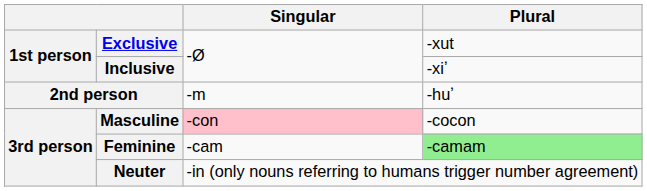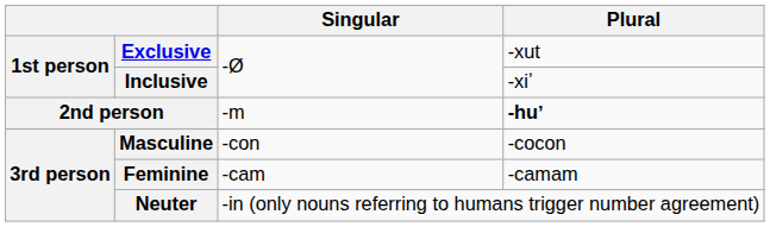2nd person | Plural: normal -> bold
Masculine | Singular: pink background -> no background
Feminine | Plural: lightgreen background -> no background
